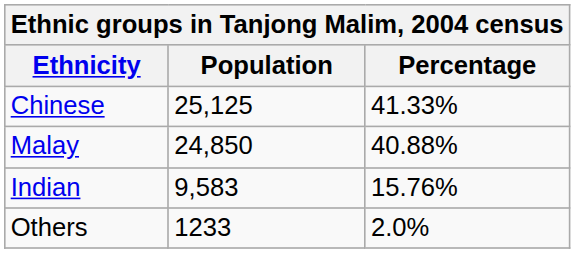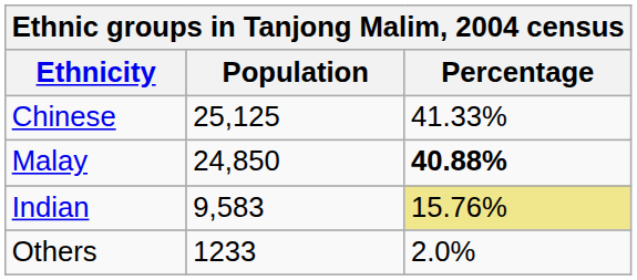Malay | Percentage: normal -> bold
Indian | Percentage: no background -> khaki background
